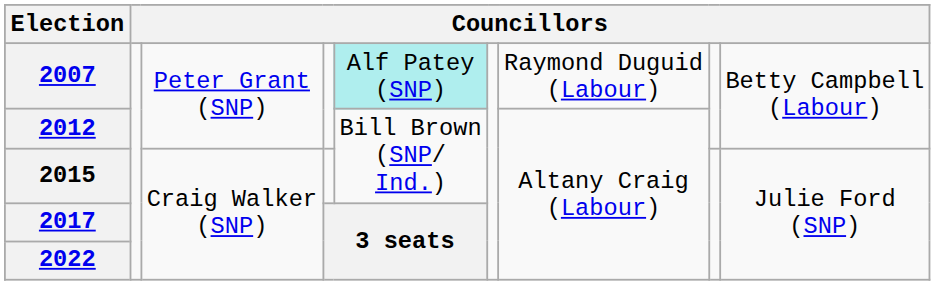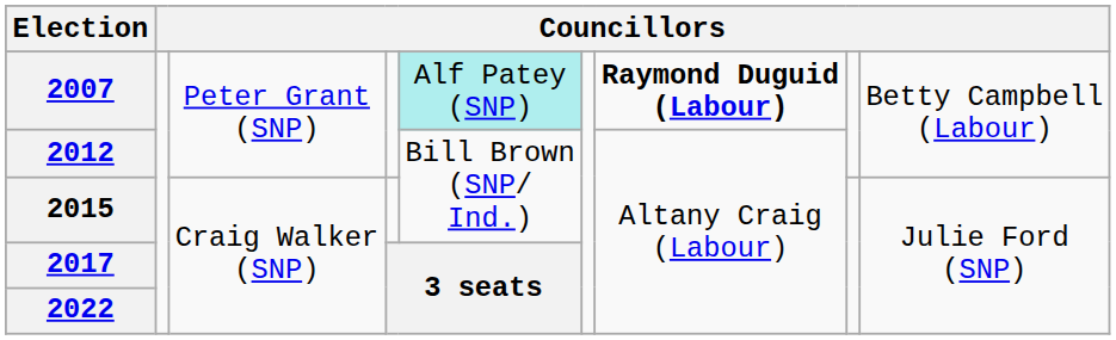2007 | column 7: normal -> bold
